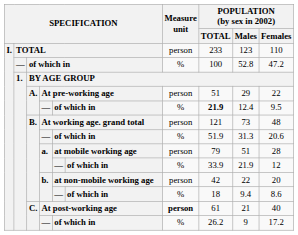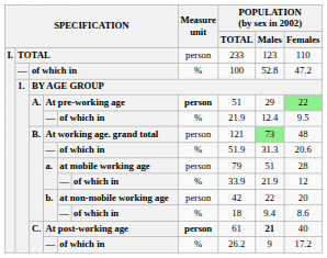At pre-working age | Measure unit: normal -> bold
At pre-working age | POPULATION (by sex in 2002) / Females: no background -> lightgreen background
A. / — | POPULATION (by sex in 2002) / TOTAL: bold -> normal
At working age. grand total | POPULATION (by sex in 2002) / Males: no background -> lightgreen background
At post-working age | POPULATION (by sex in 2002) / Males: normal -> bold
